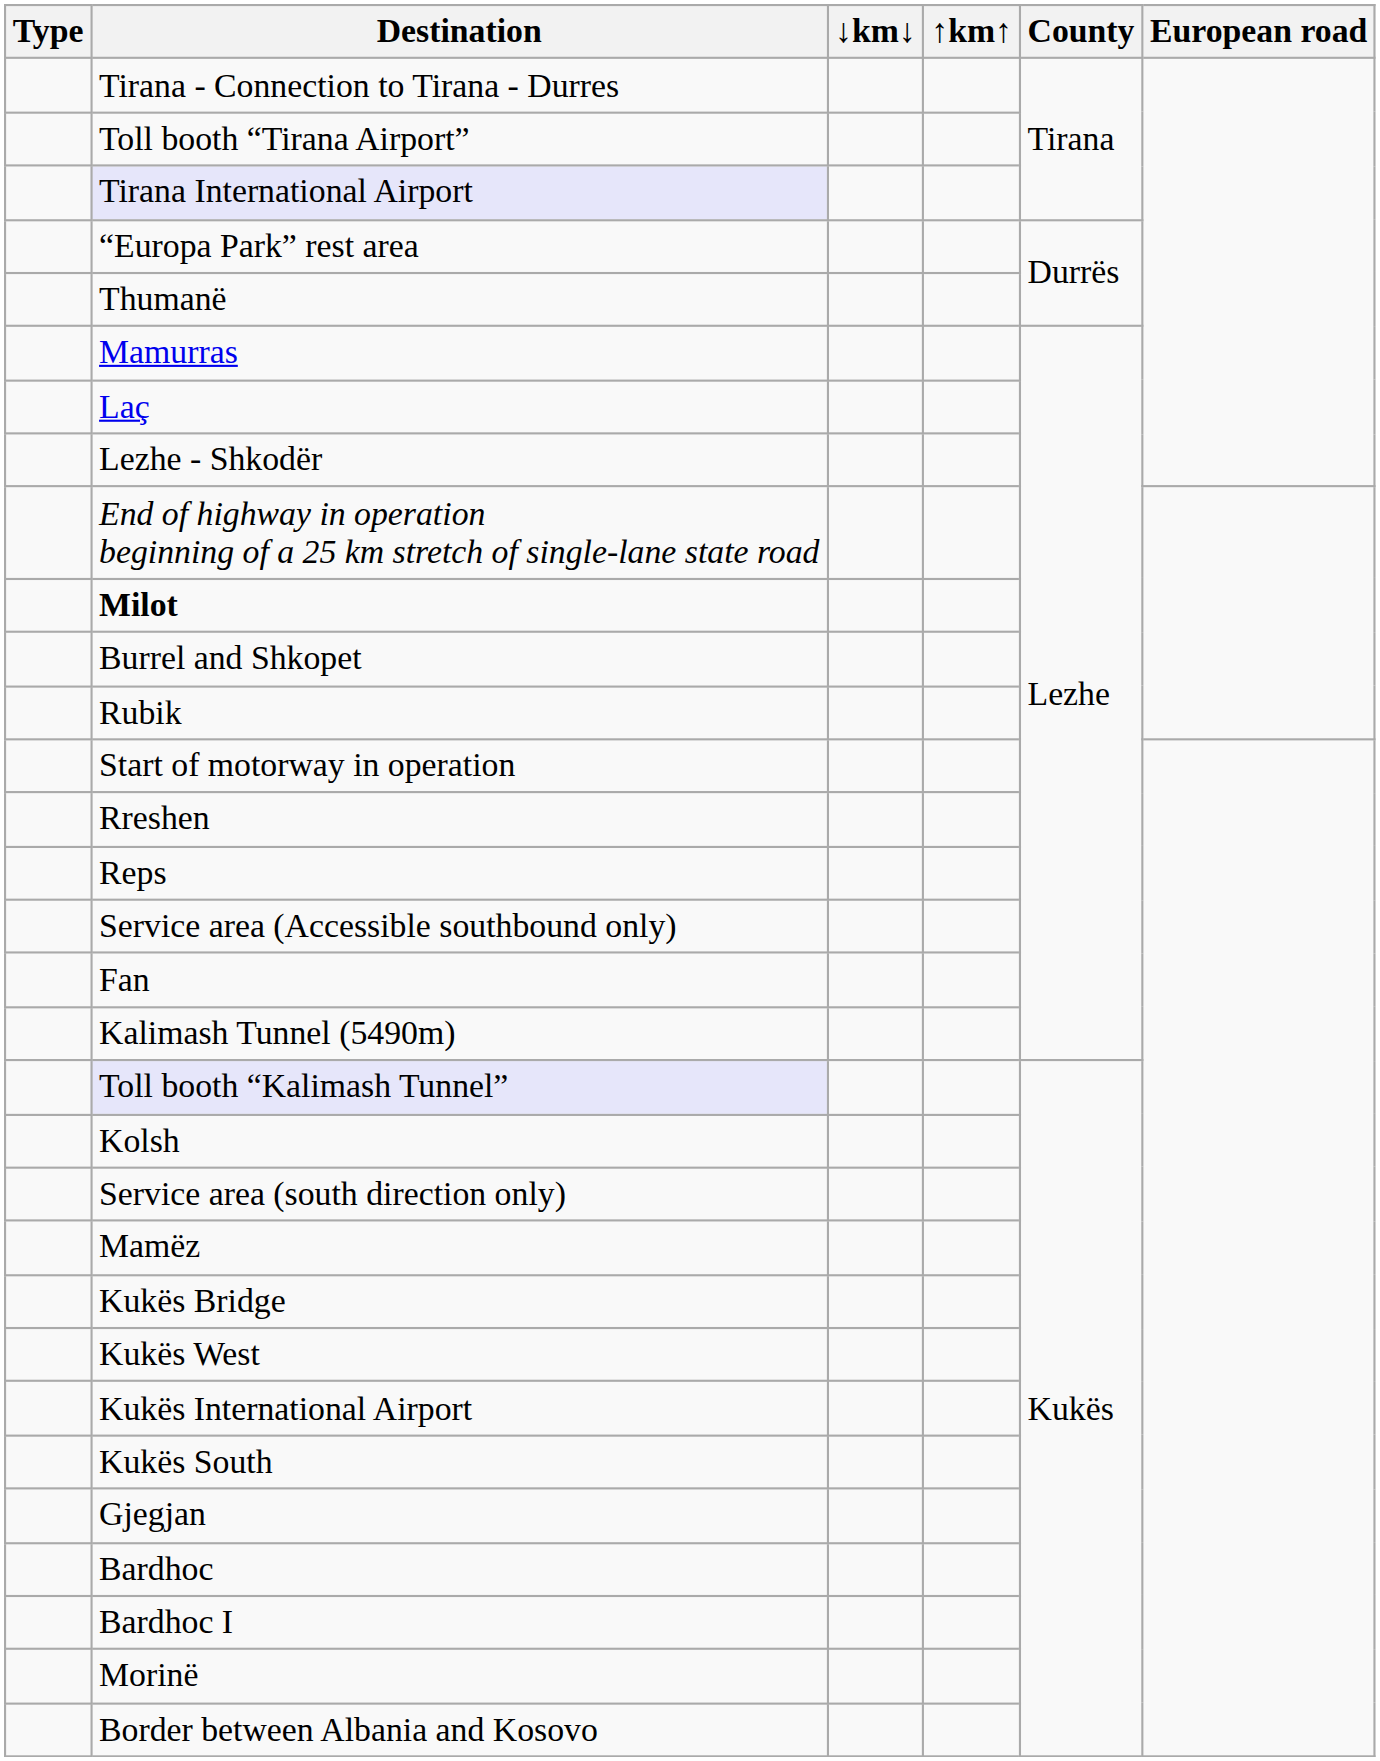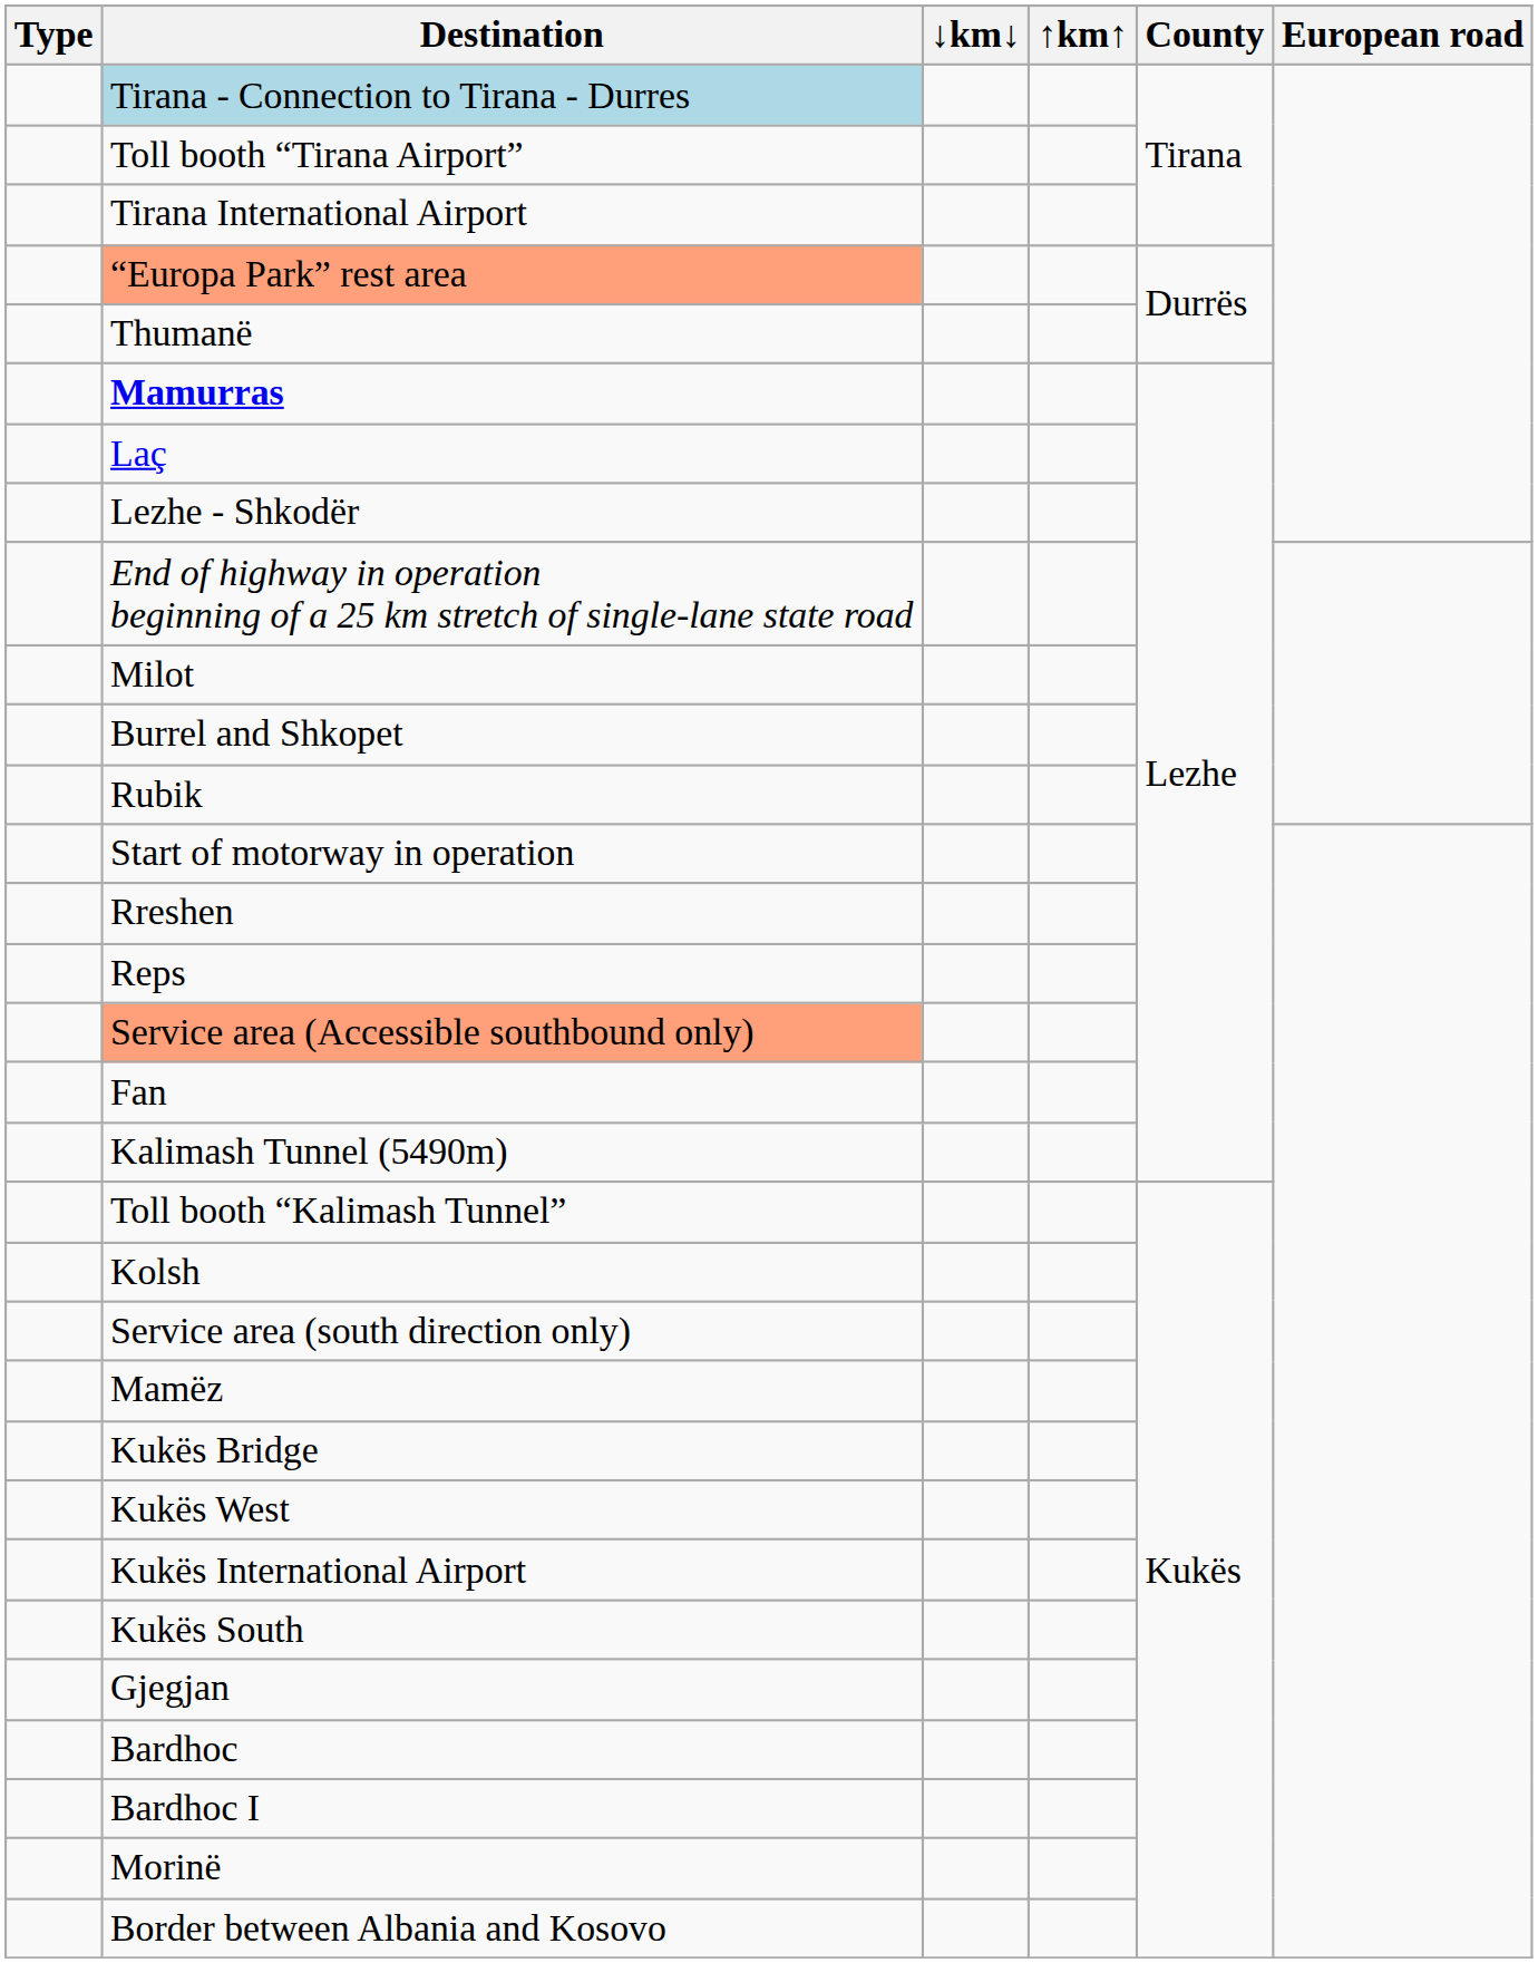Tirana - Connection to Tirana - Durres | Destination: no background -> lightblue background
Tirana International Airport | Destination: lavender background -> no background
“Europa Park” rest area | Destination: no background -> lightsalmon background
Mamurras | Destination: normal -> bold
Milot | Destination: bold -> normal
Service area (Accessible southbound only) | Destination: no background -> lightsalmon background
Toll booth “Kalimash Tunnel” | Destination: lavender background -> no background
